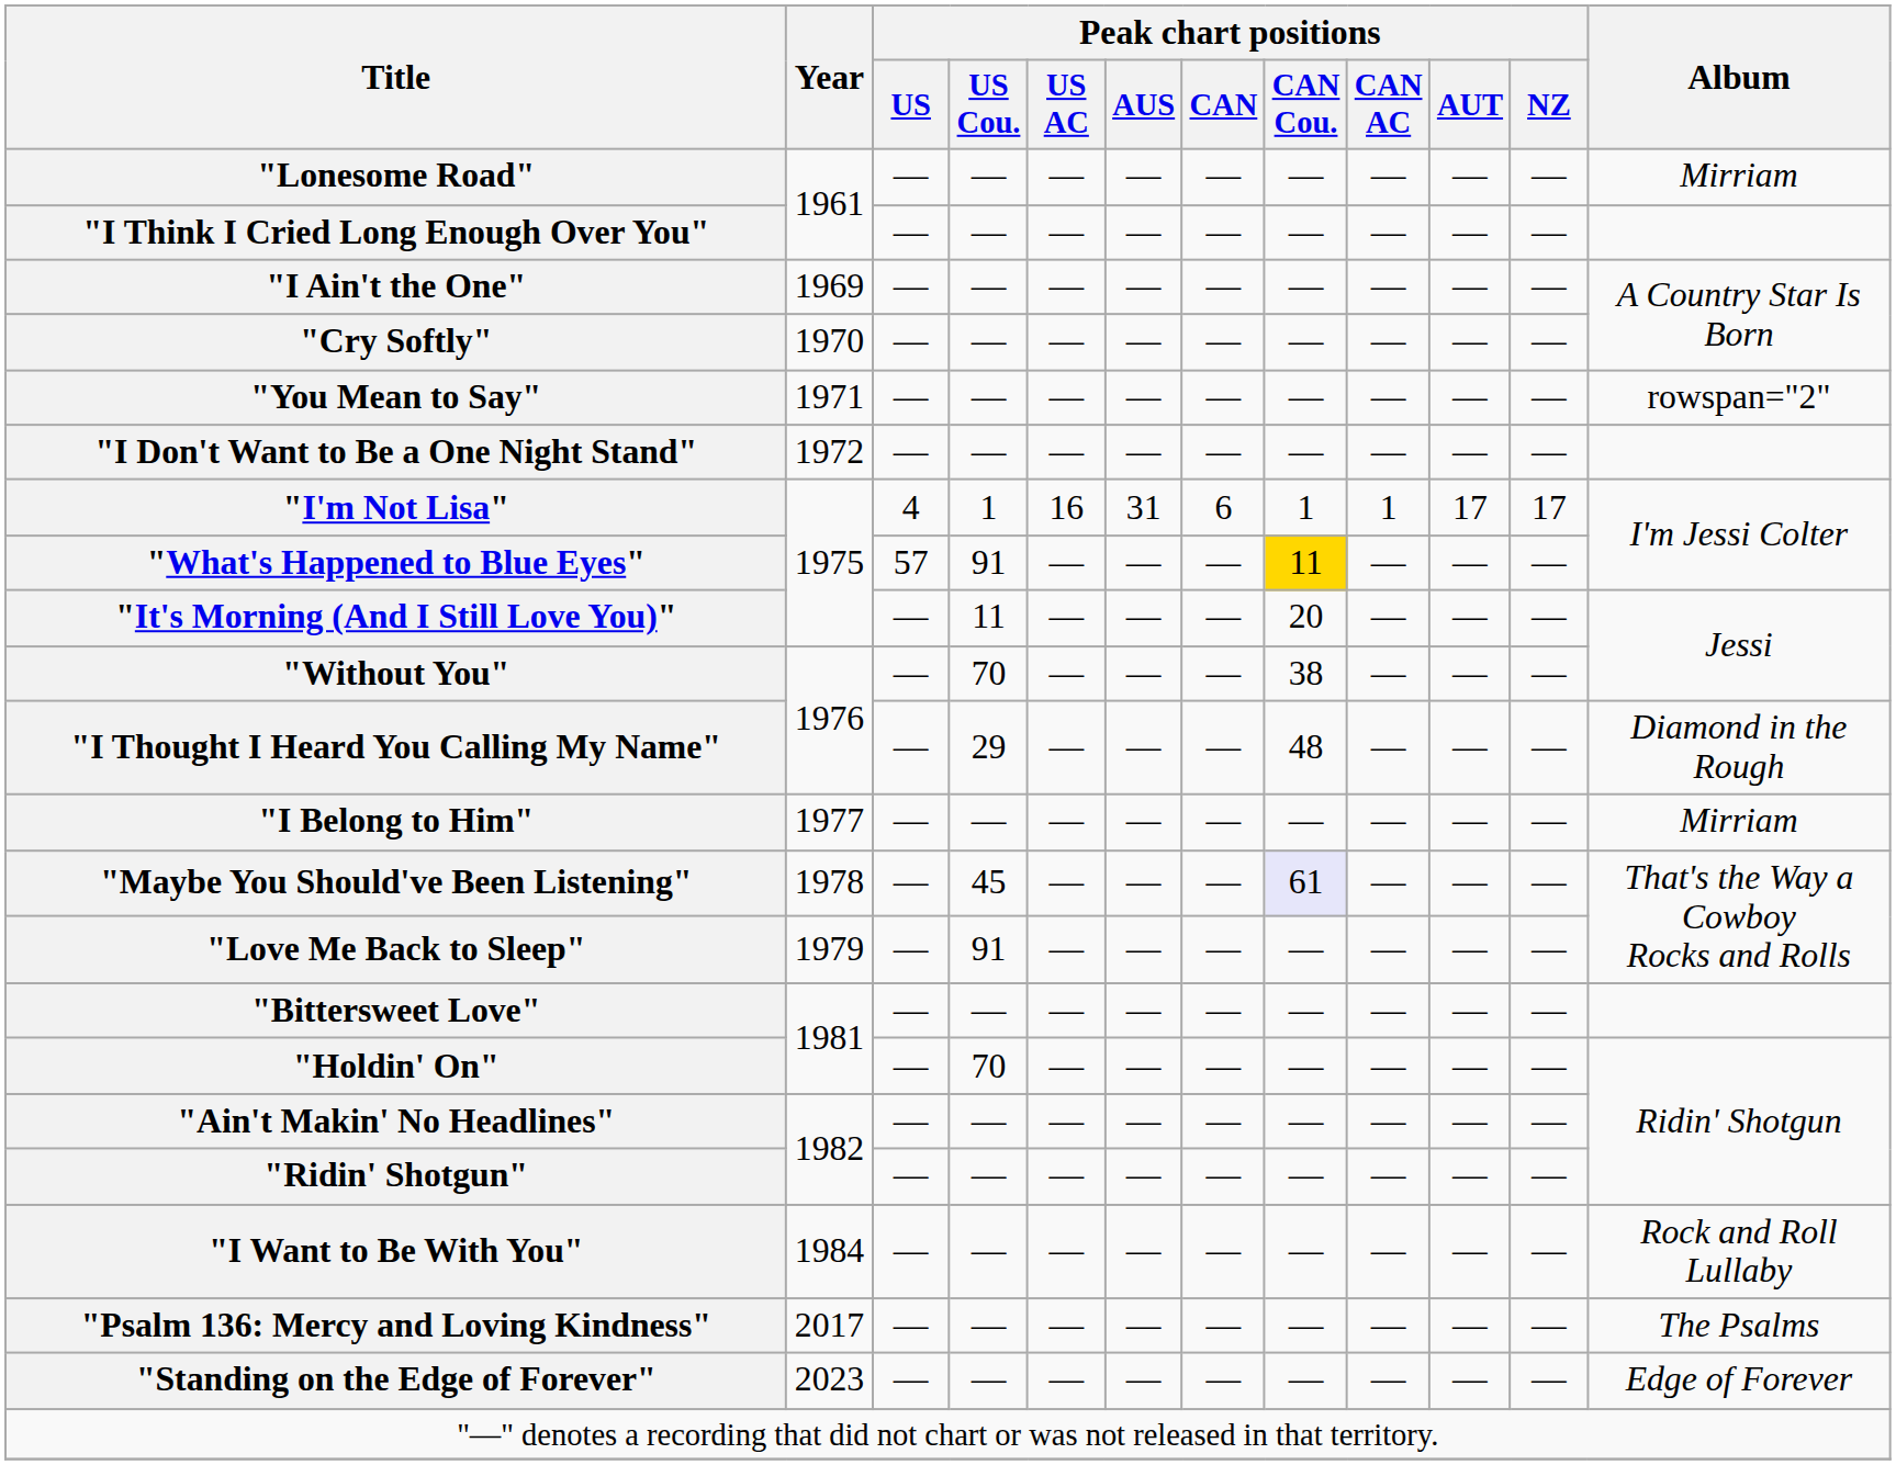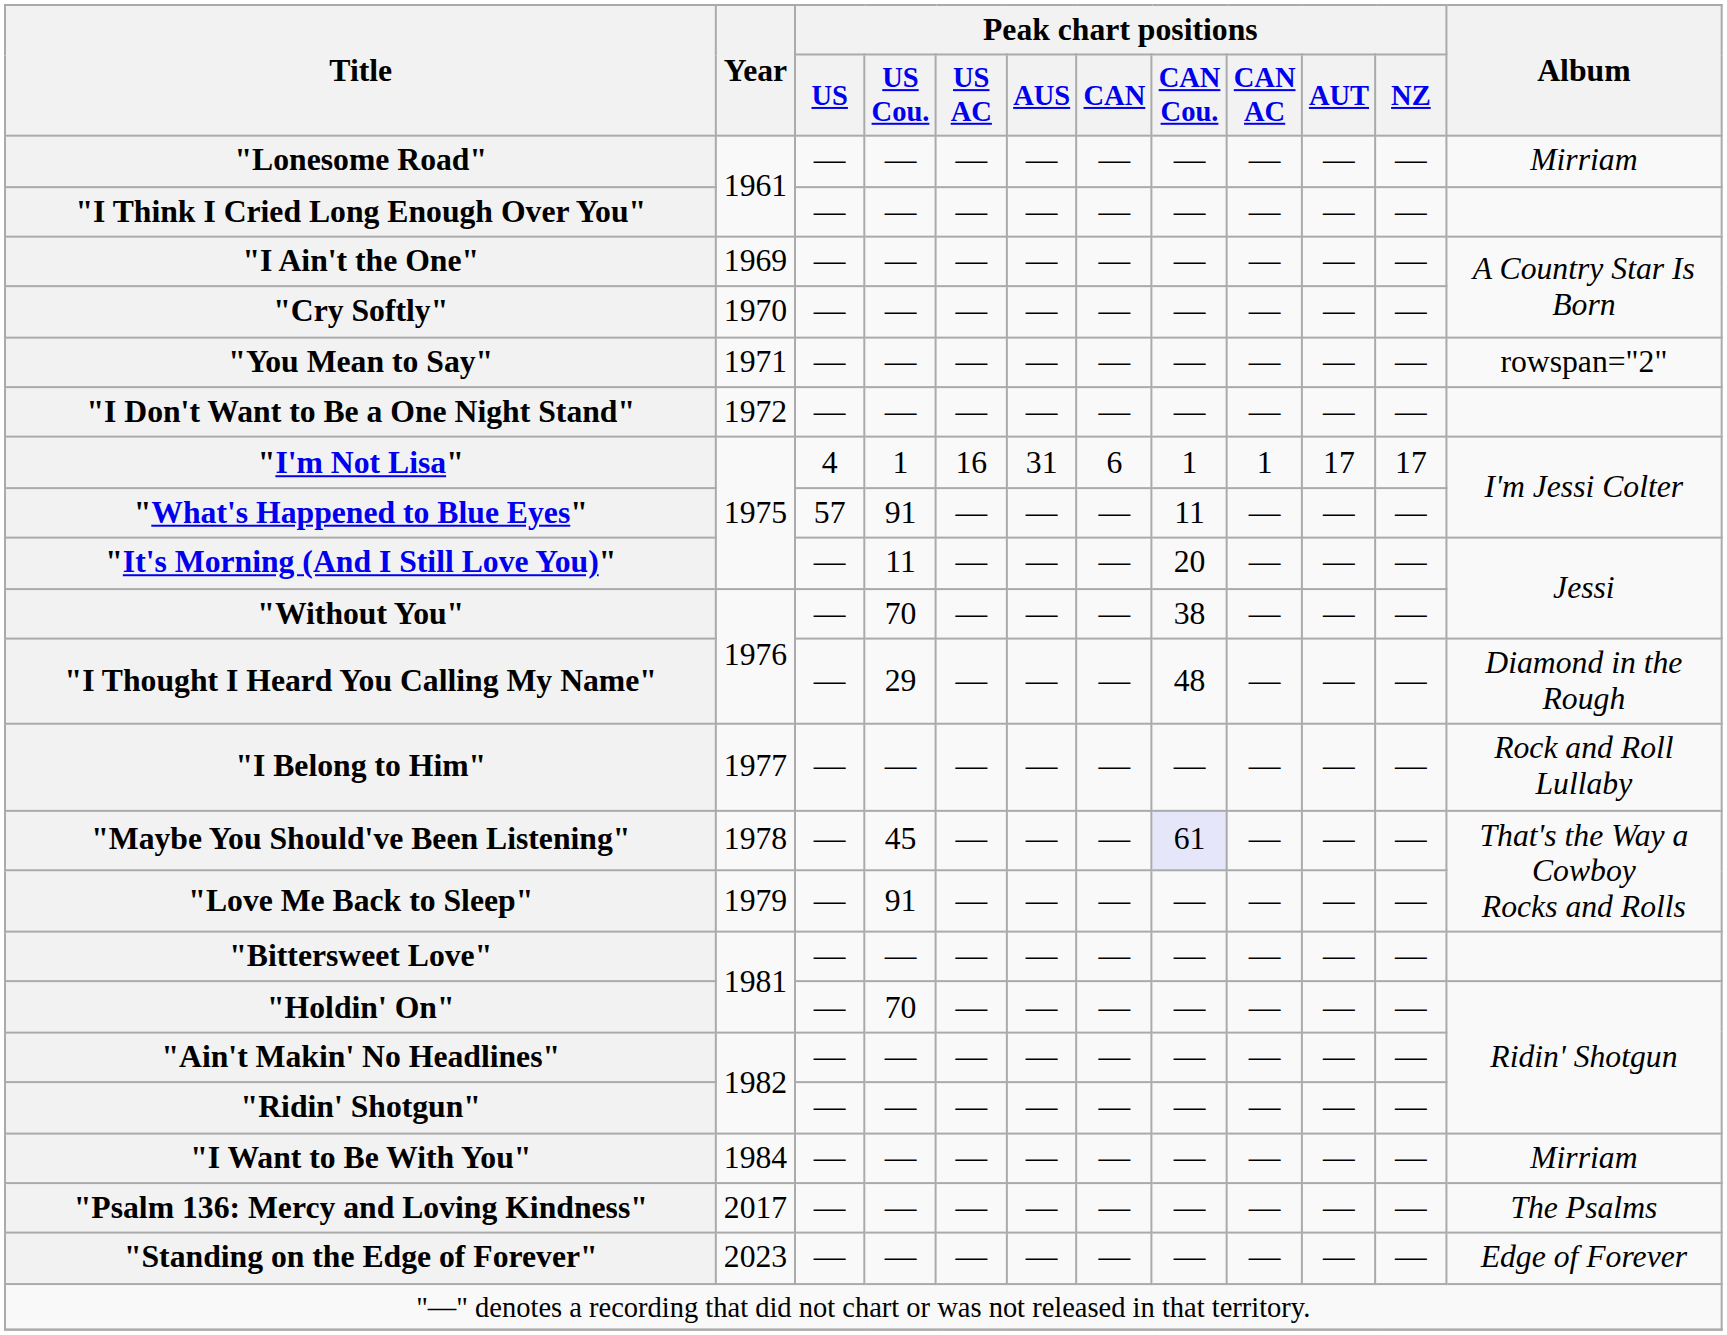"What's Happened to Blue Eyes" | Peak chart positions / CAN Cou.: gold background -> no background
"I Belong to Him" | Album: Mirriam -> Rock and Roll Lullaby
"I Want to Be With You" | Album: Rock and Roll Lullaby -> Mirriam
